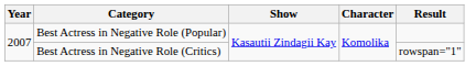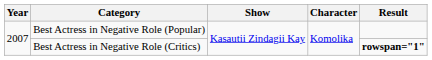Best Actress in Negative Role (Critics) | Result: normal -> bold
